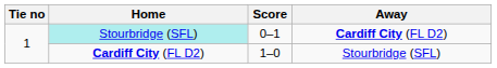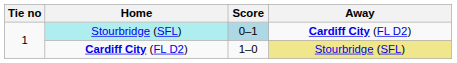row 2 | Score: no background -> lightblue background
row 3 | Away: no background -> khaki background
